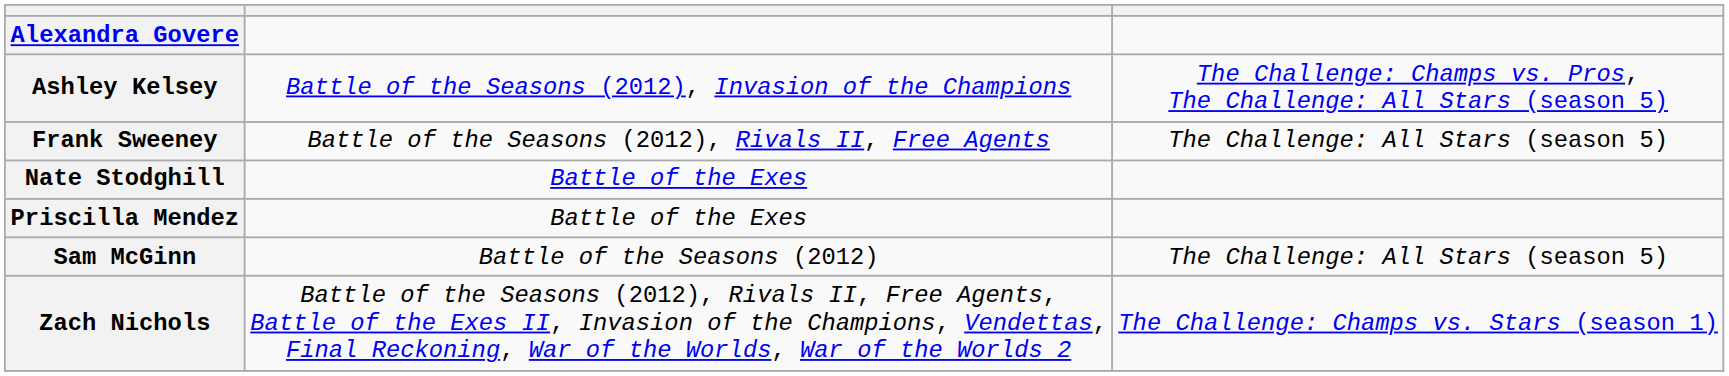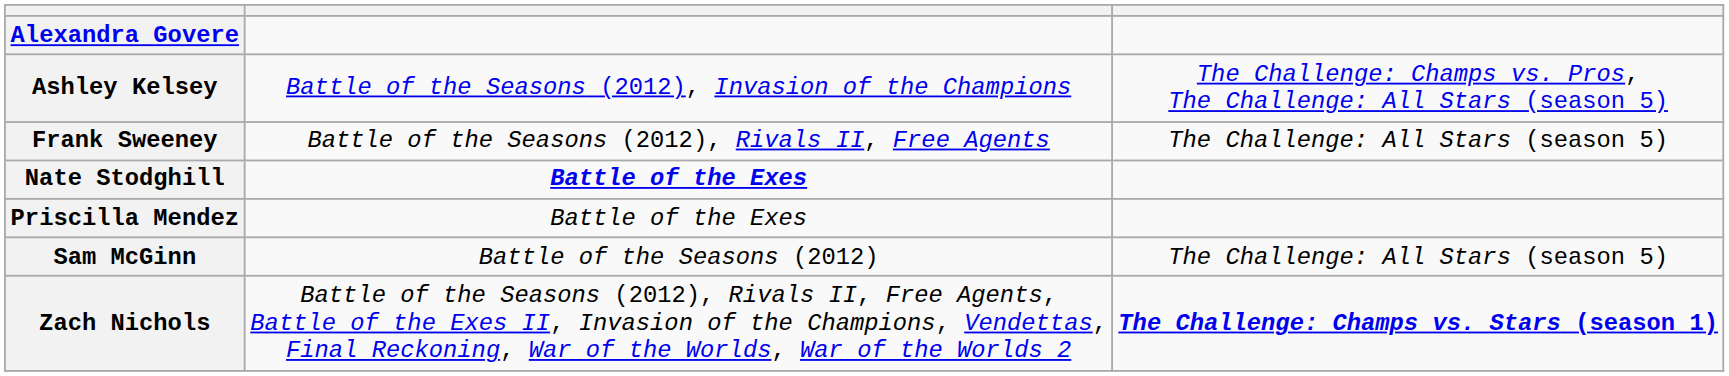Nate Stodghill | column 2: normal -> bold
Zach Nichols | column 3: normal -> bold
